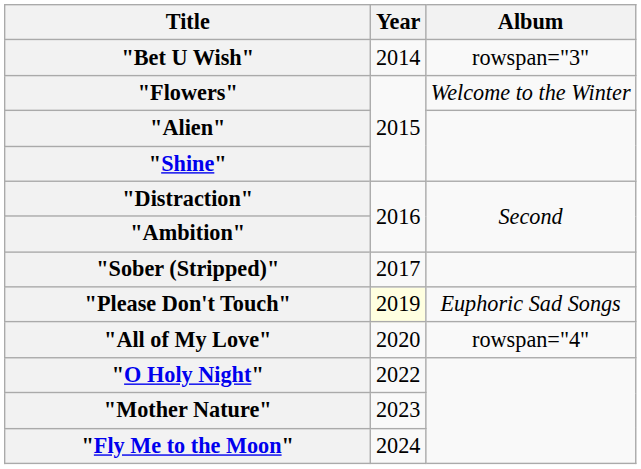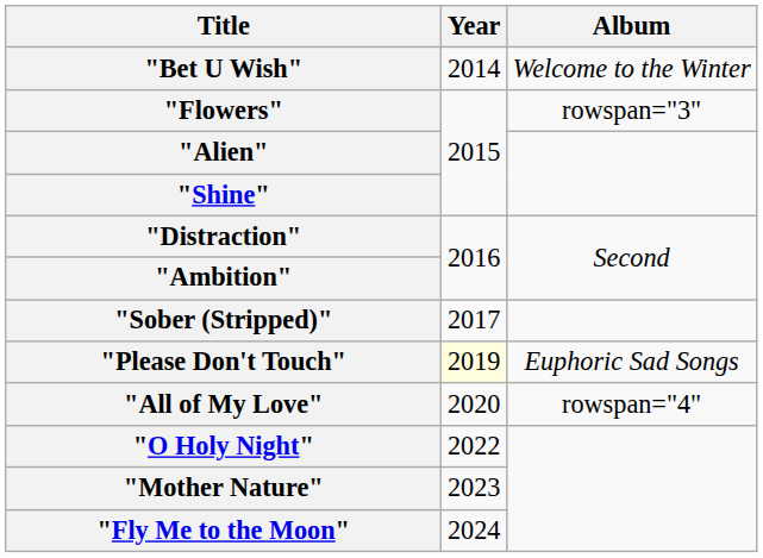"Bet U Wish" | Album: rowspan="3" -> Welcome to the Winter
"Flowers" | Album: Welcome to the Winter -> rowspan="3"
